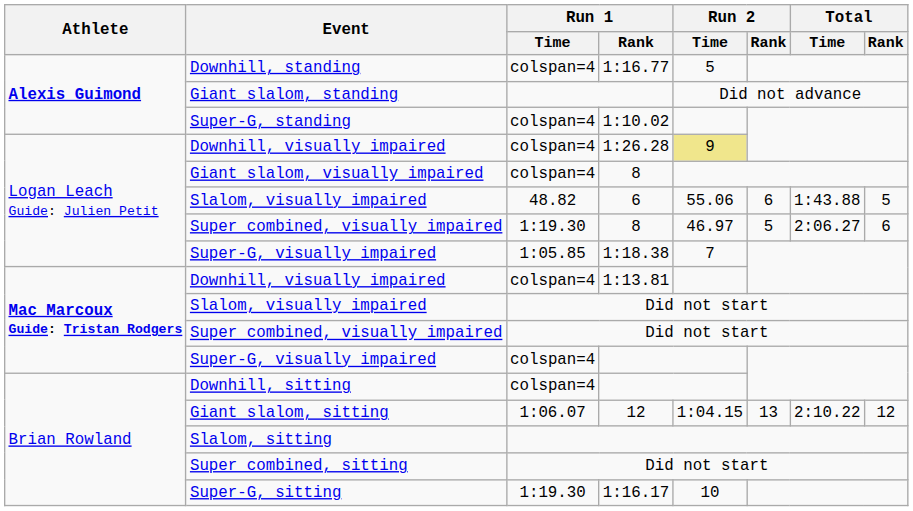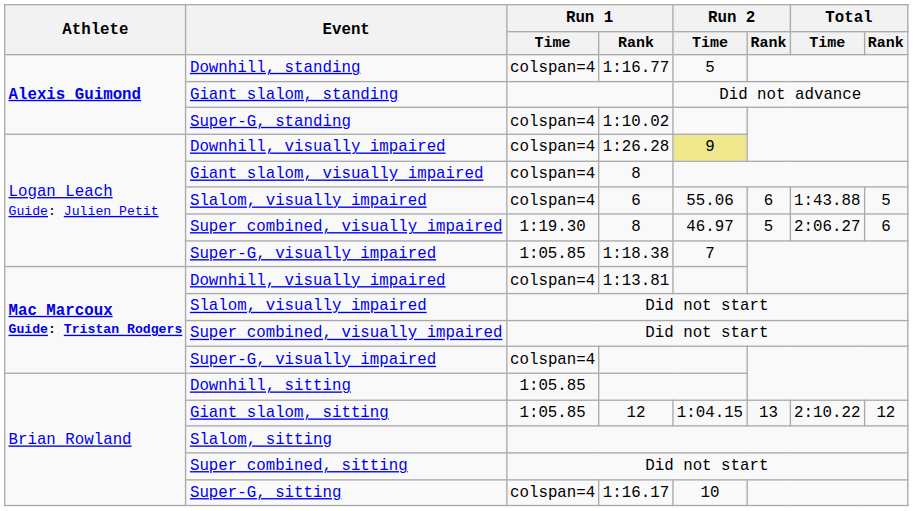Slalom, visually impaired / 6 | Run 1 / Time: 48.82 -> colspan=4
Downhill, sitting | Run 1 / Time: colspan=4 -> 1:05.85
Giant slalom, sitting | Run 1 / Time: 1:06.07 -> 1:05.85
Super-G, sitting | Run 1 / Time: 1:19.30 -> colspan=4
